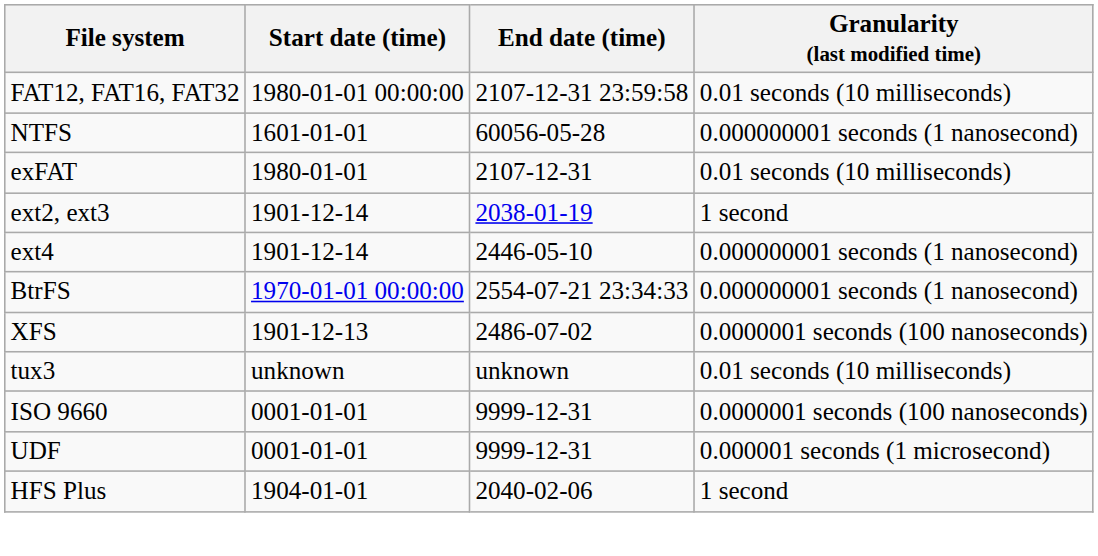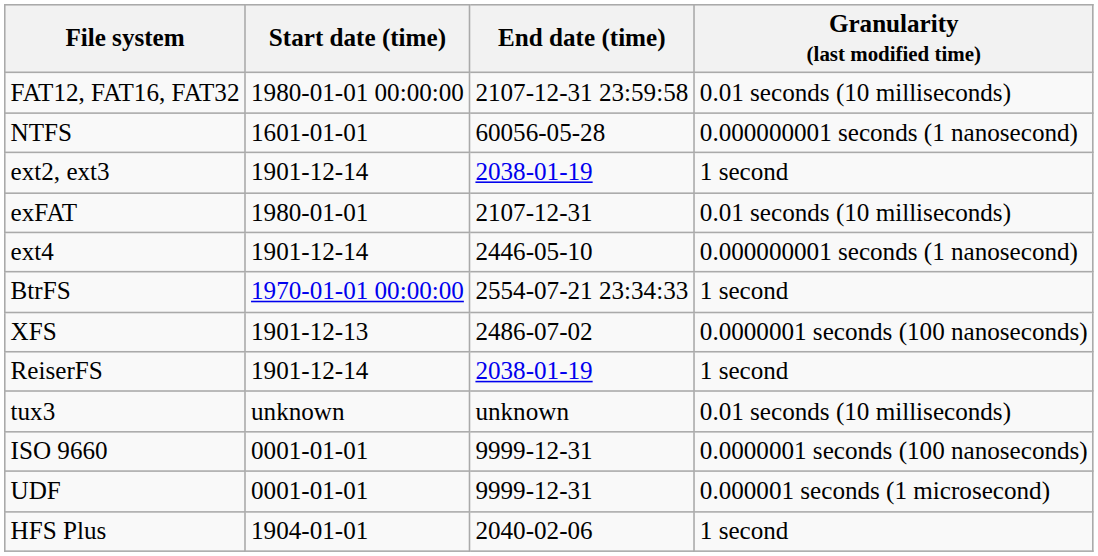rows swapped: exFAT <-> ext2, ext3
BtrFS | Granularity (last modified time): 0.000000001 seconds (1 nanosecond) -> 1 second
+ row: ReiserFS | 1901-12-14 | 2038-01-19 | 1 second
